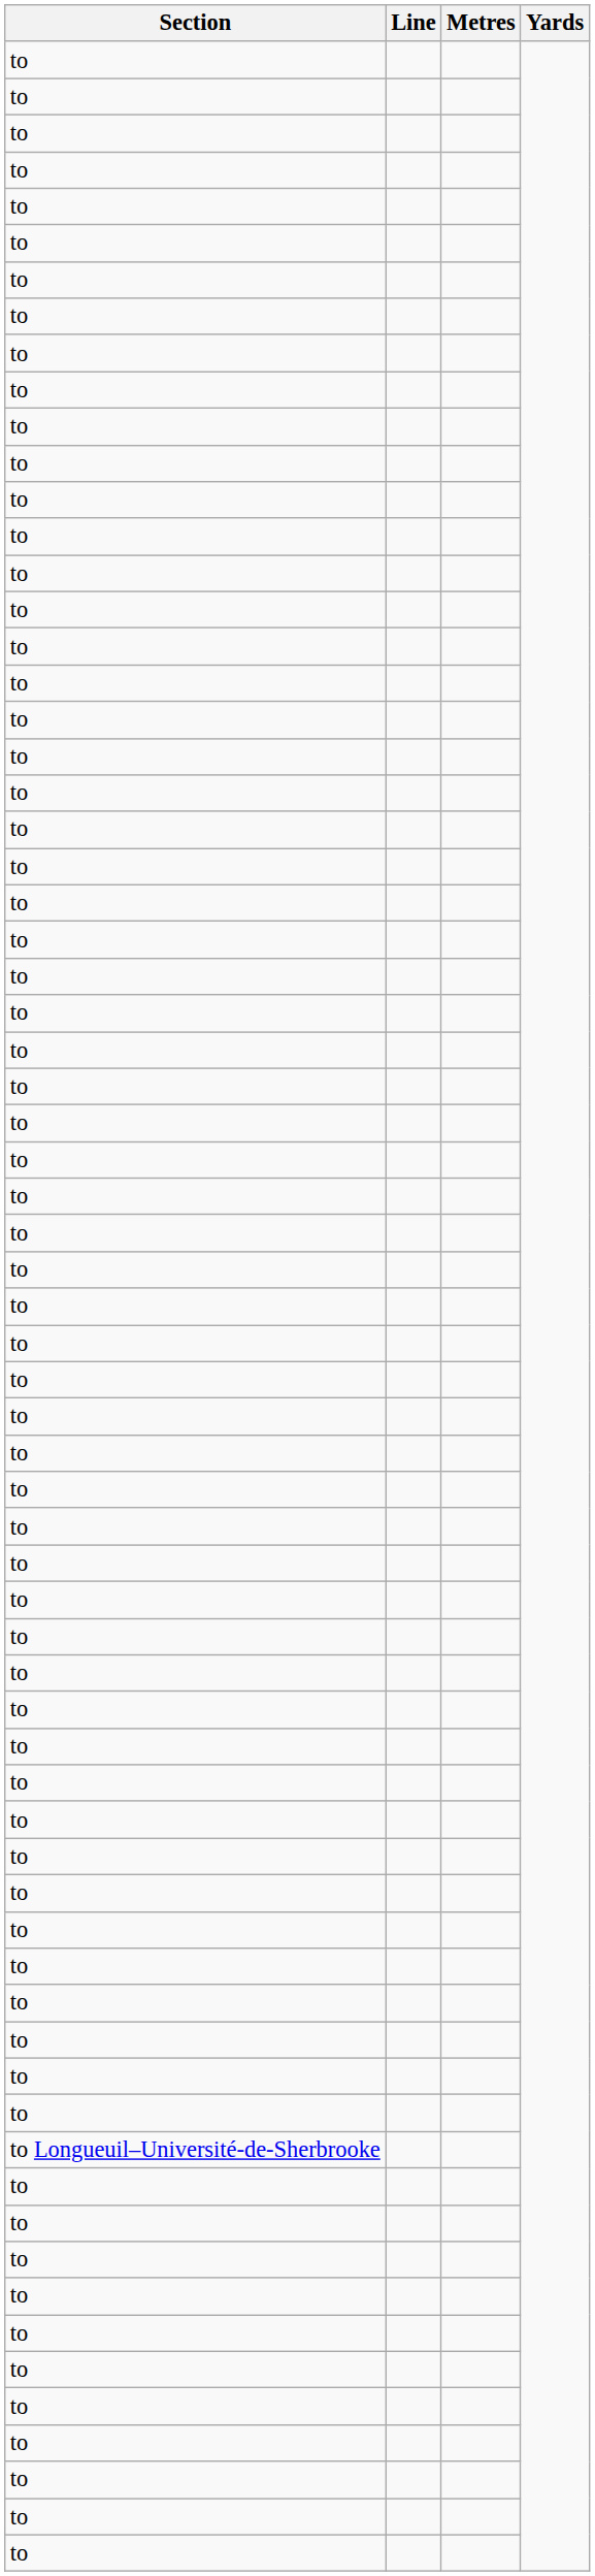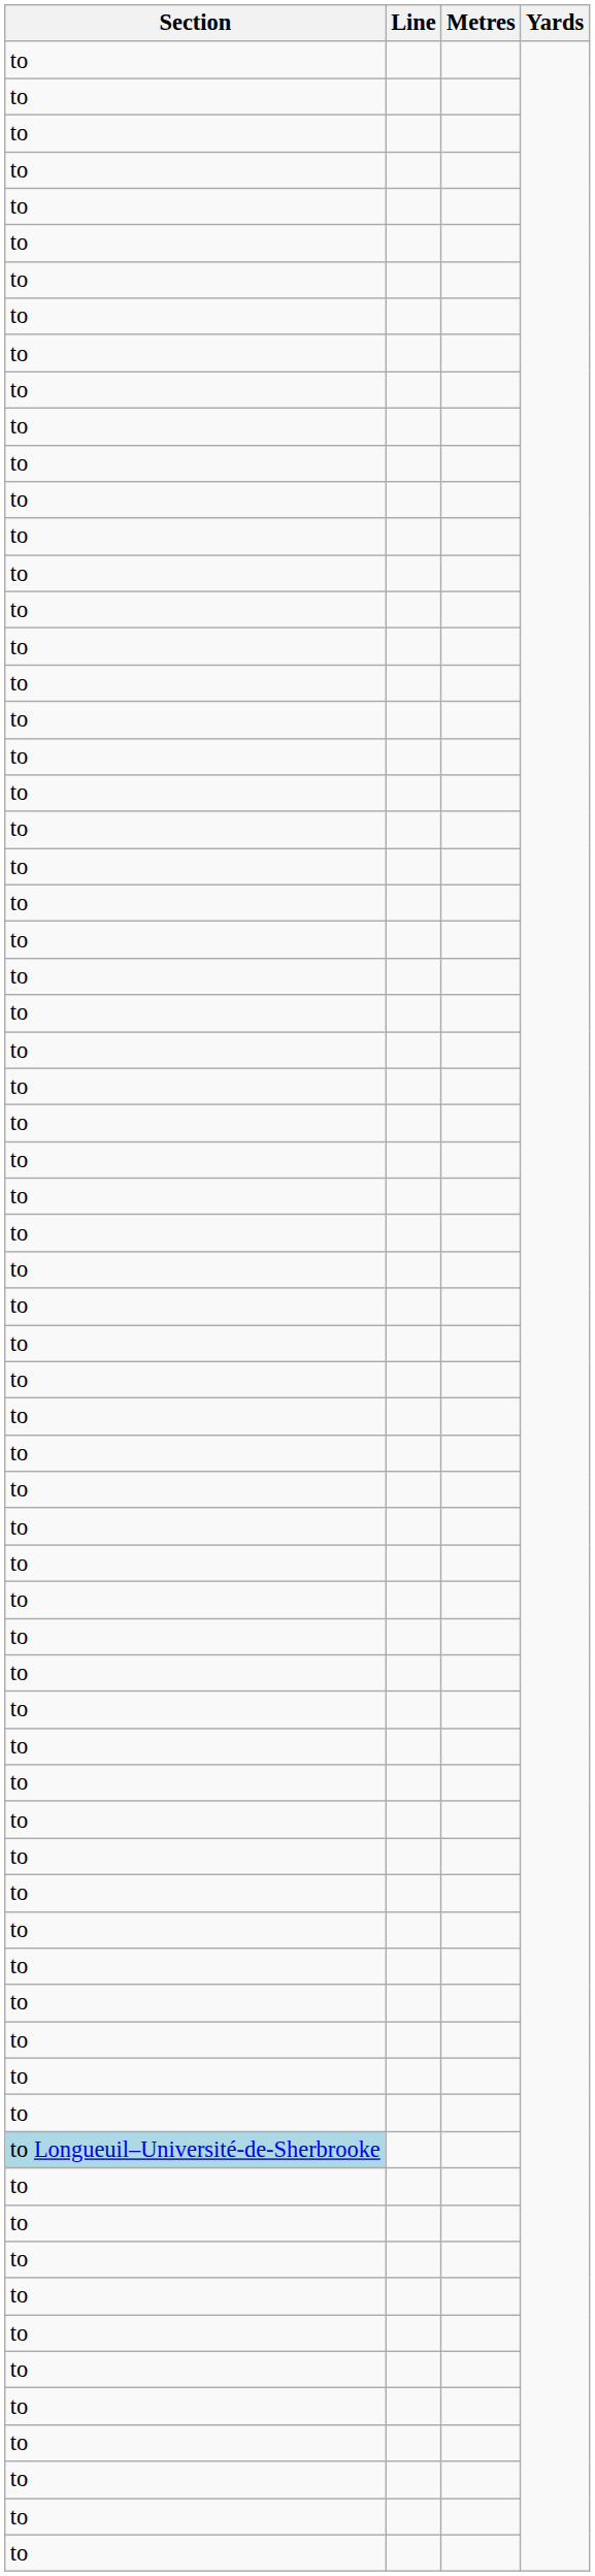to Longueuil–Université-de-Sherbrooke | Section: no background -> lightblue background
